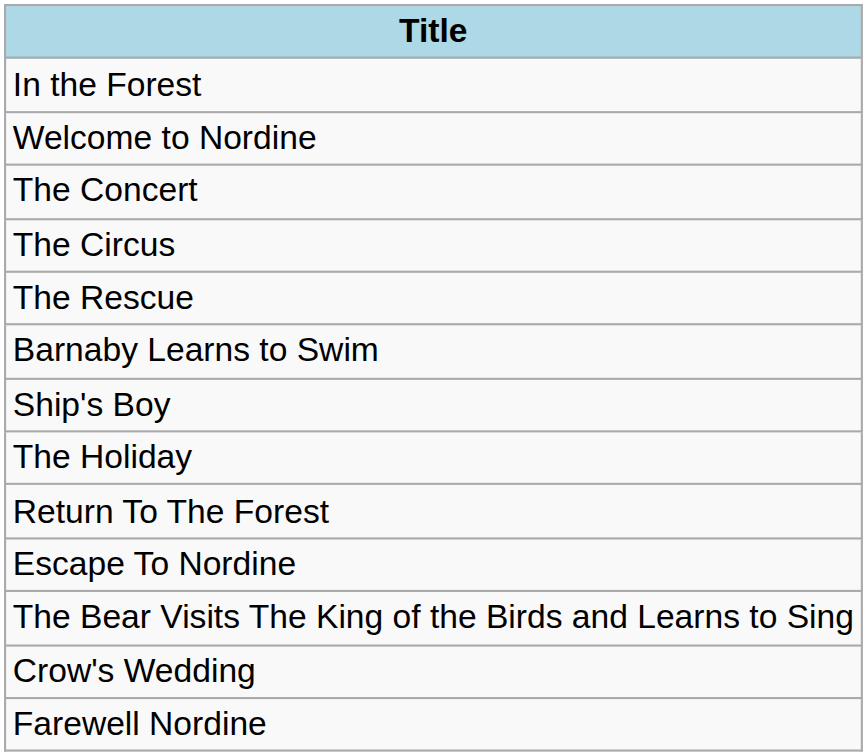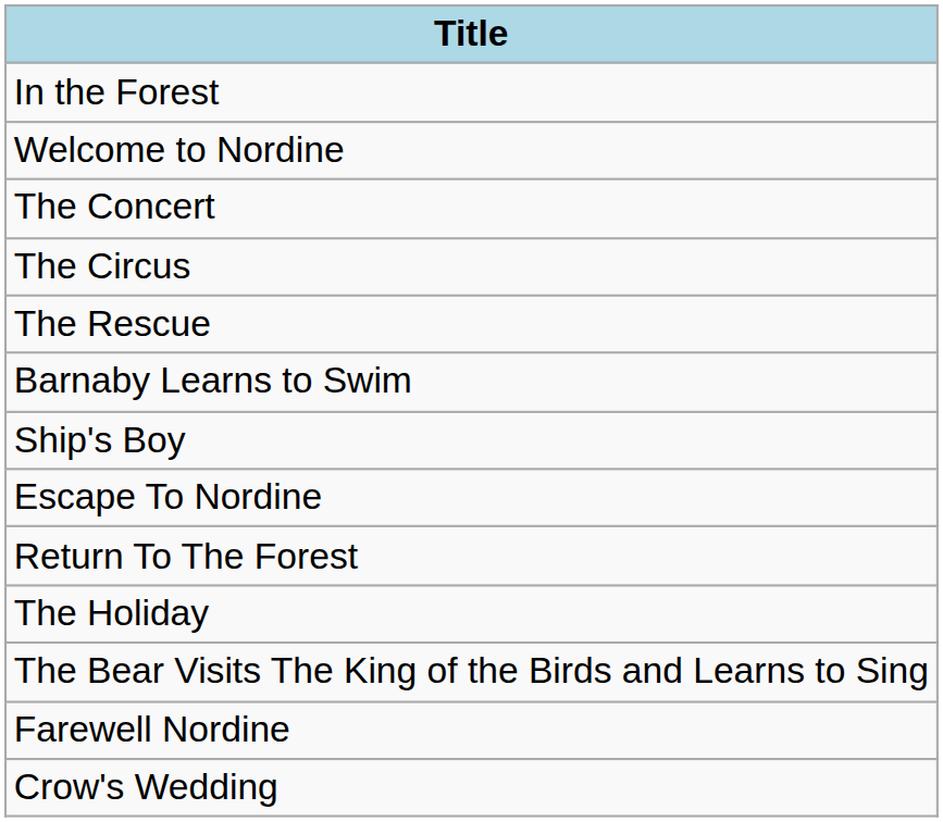row 9 | column 1: The Holiday -> Escape To Nordine
row 11 | column 1: Escape To Nordine -> The Holiday
row 13 | column 1: Crow's Wedding -> Farewell Nordine
row 14 | column 1: Farewell Nordine -> Crow's Wedding
